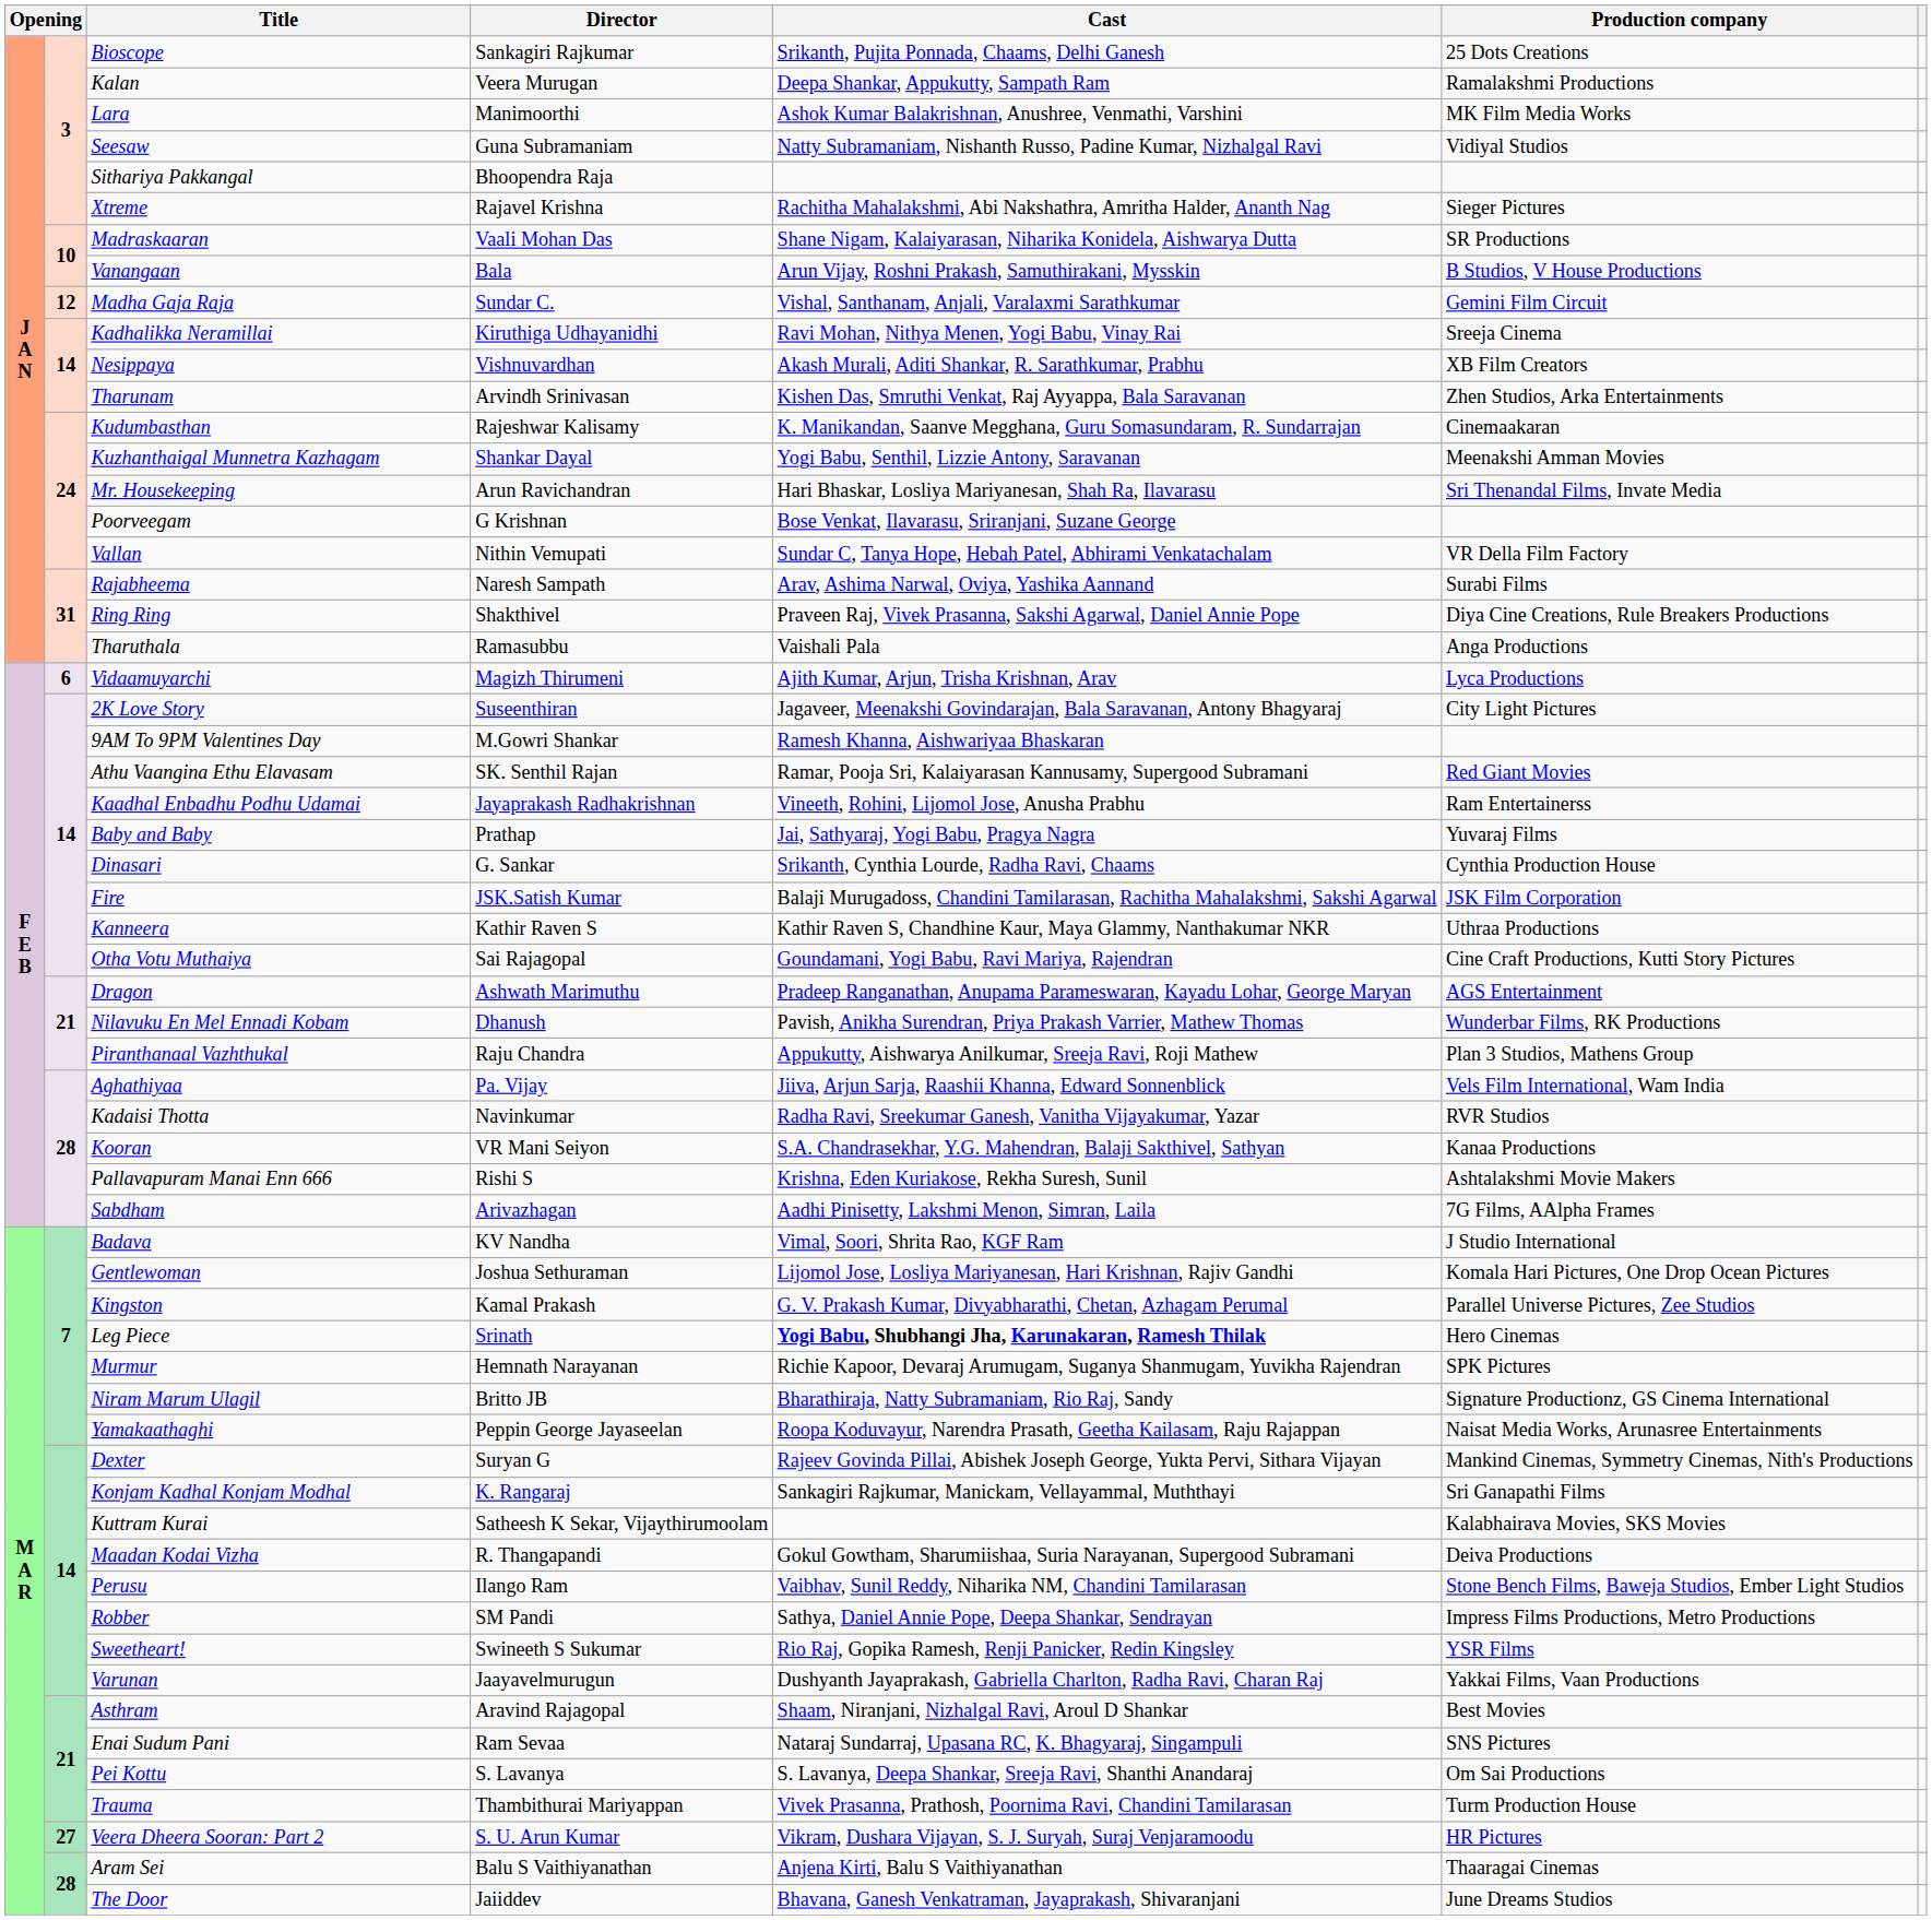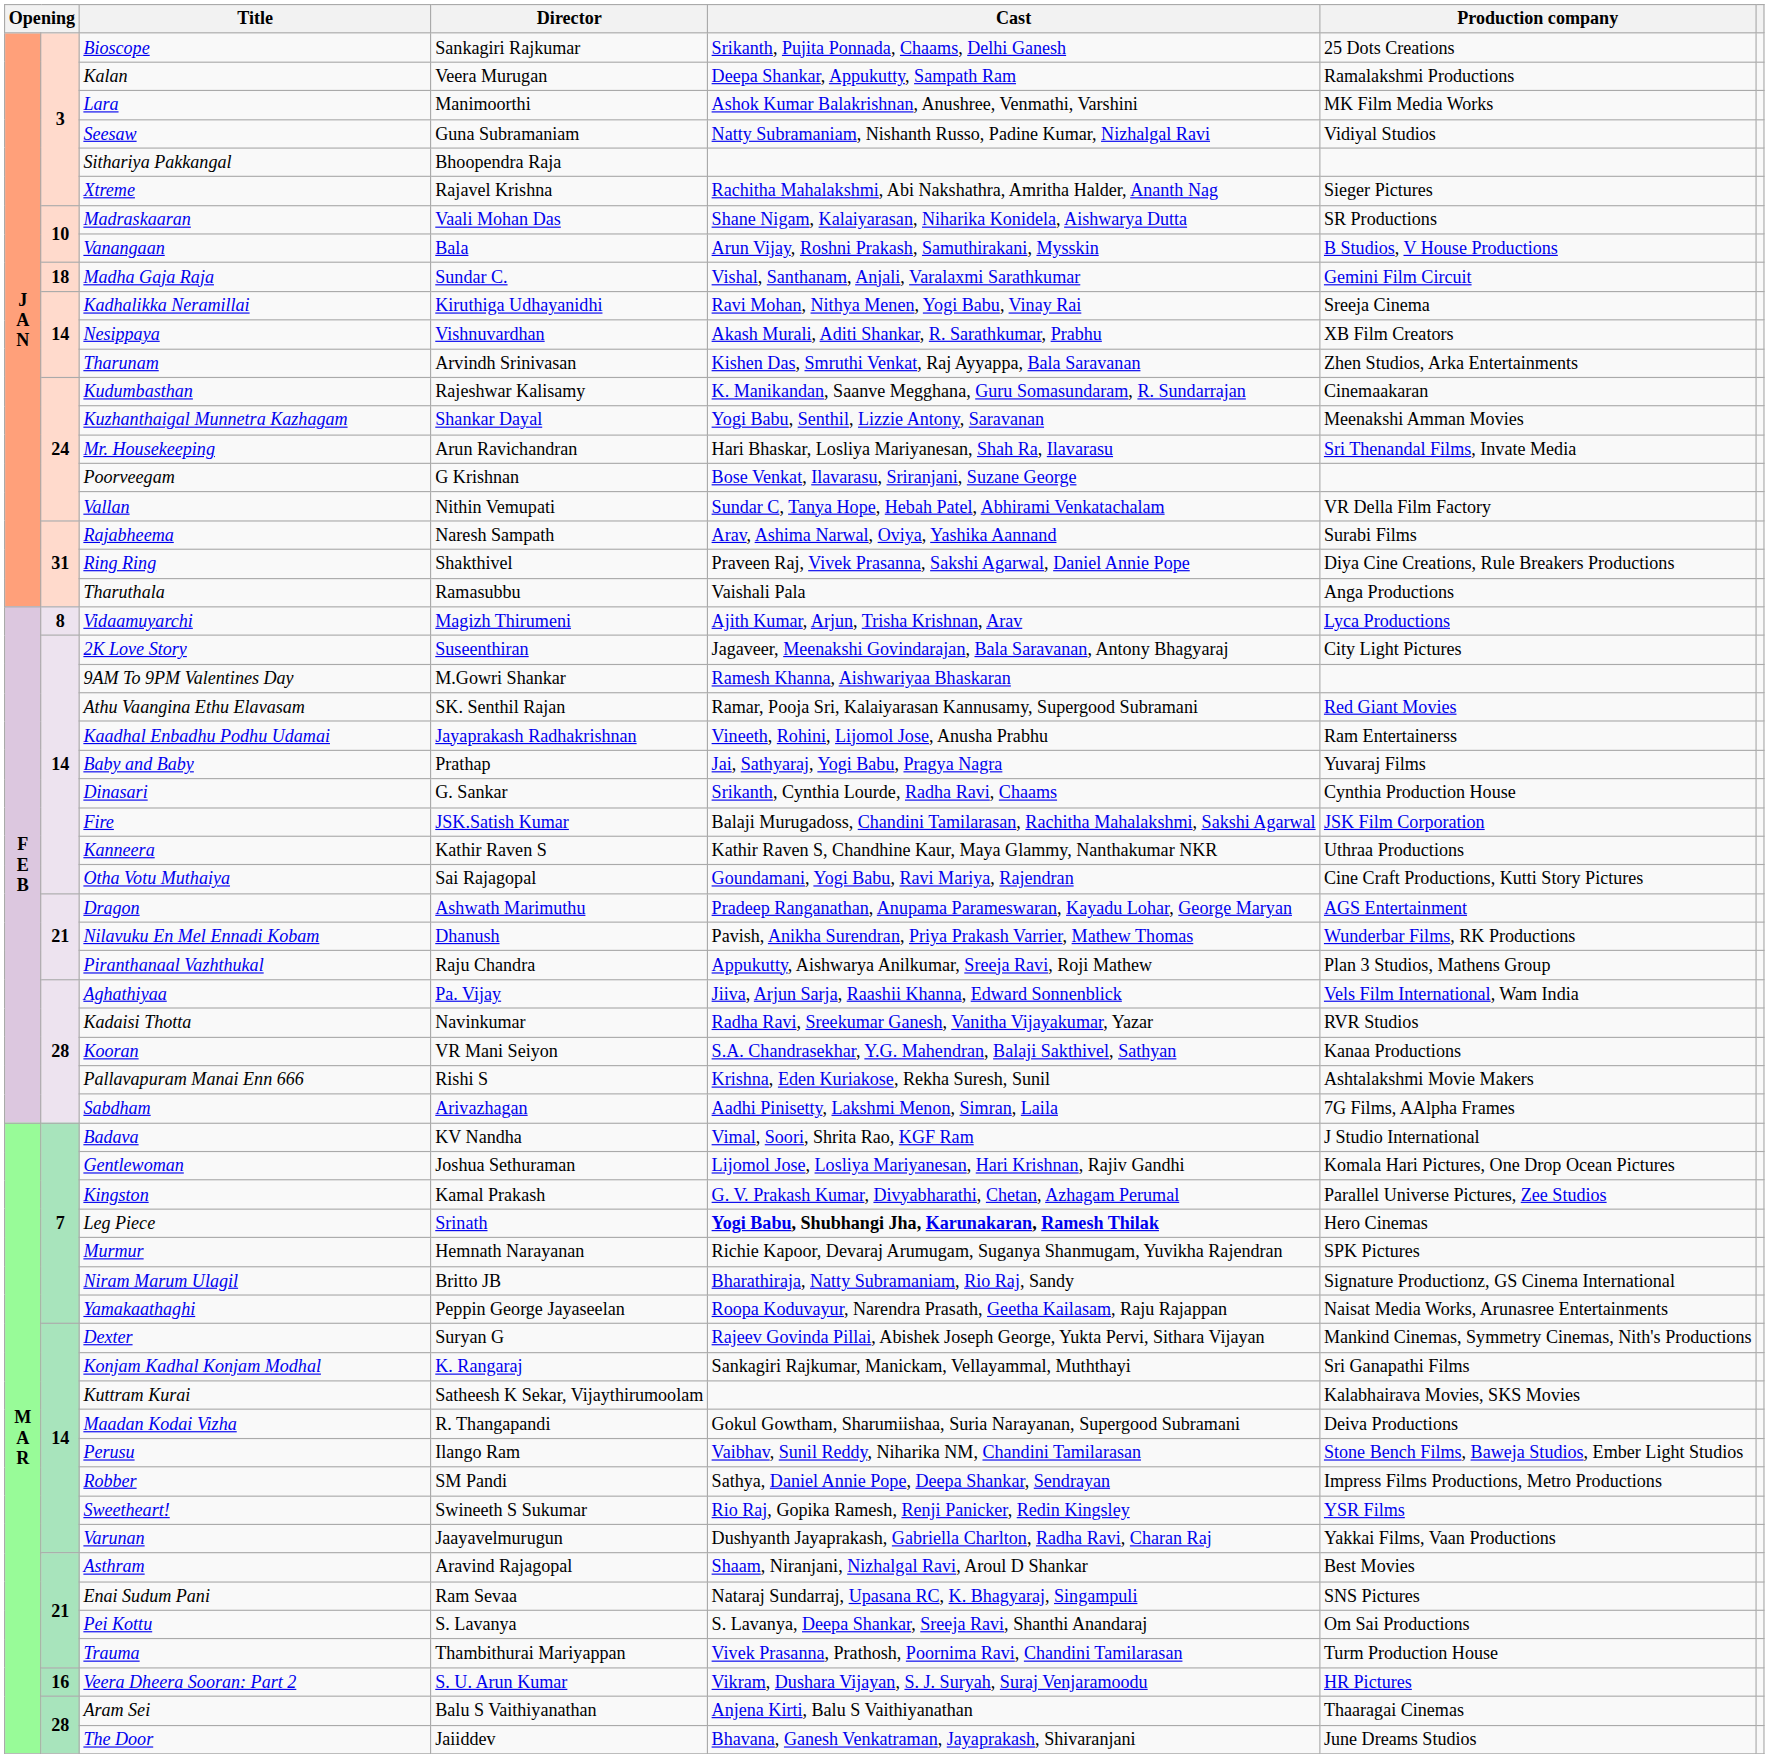Madha Gaja Raja | column 2: 12 -> 18
Vidaamuyarchi | column 2: 6 -> 8
Veera Dheera Sooran: Part 2 | column 2: 27 -> 16
